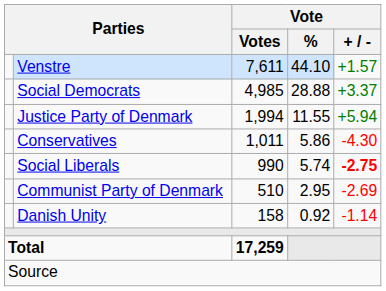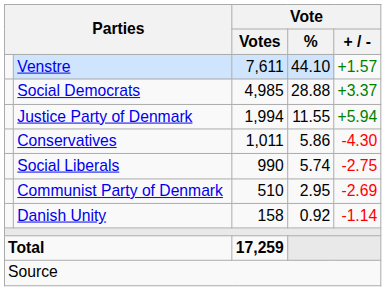Social Liberals | Vote / + / -: bold -> normal
